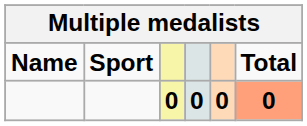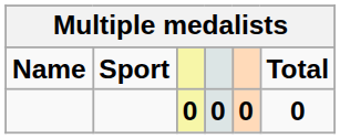row 3 | Total: lightsalmon background -> no background
